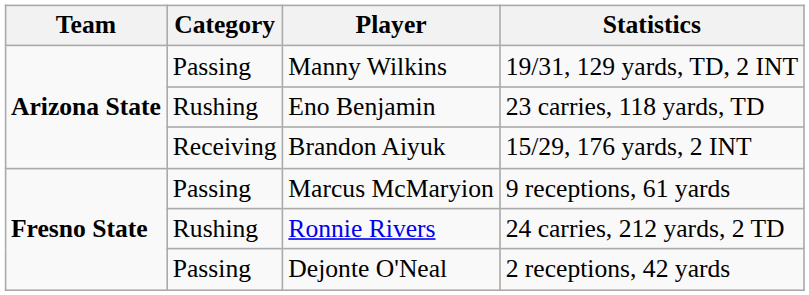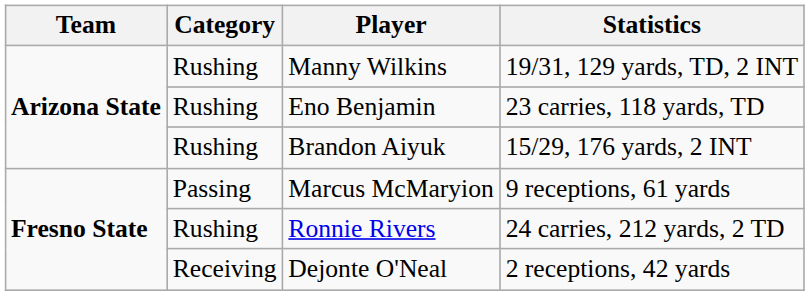Manny Wilkins | Category: Passing -> Rushing
Brandon Aiyuk | Category: Receiving -> Rushing
Dejonte O'Neal | Category: Passing -> Receiving
